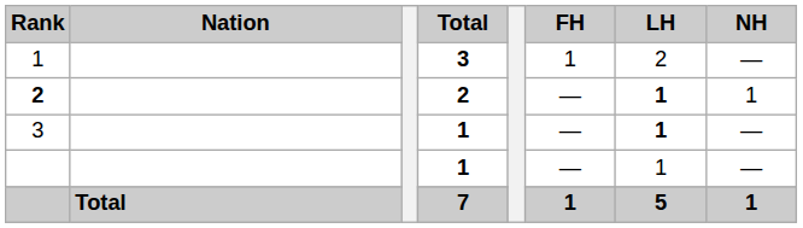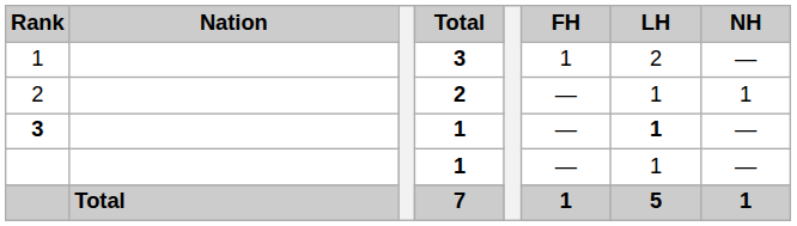row 3 | Rank: bold -> normal
row 3 | LH: bold -> normal
row 4 | Rank: normal -> bold
